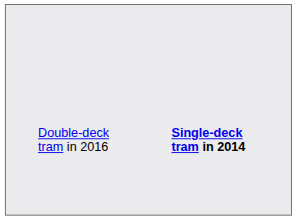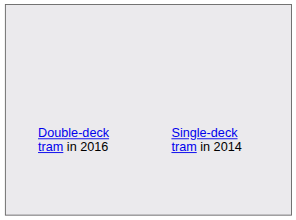Double-deck tram in 2016 | column 2: bold -> normal
